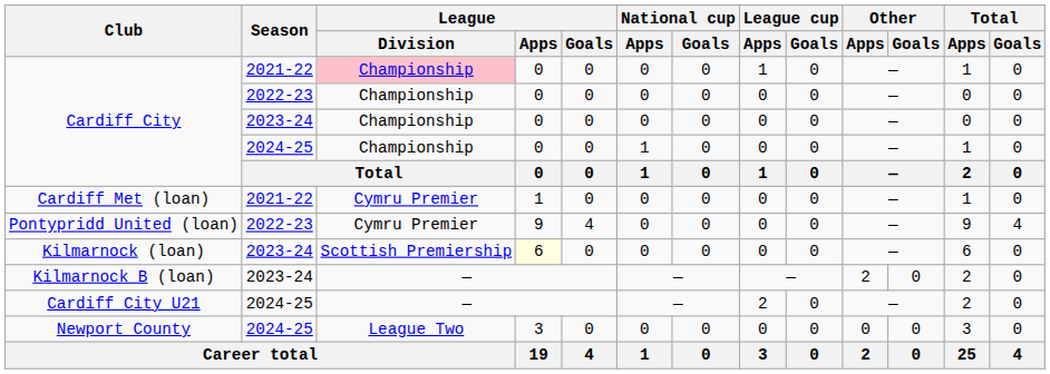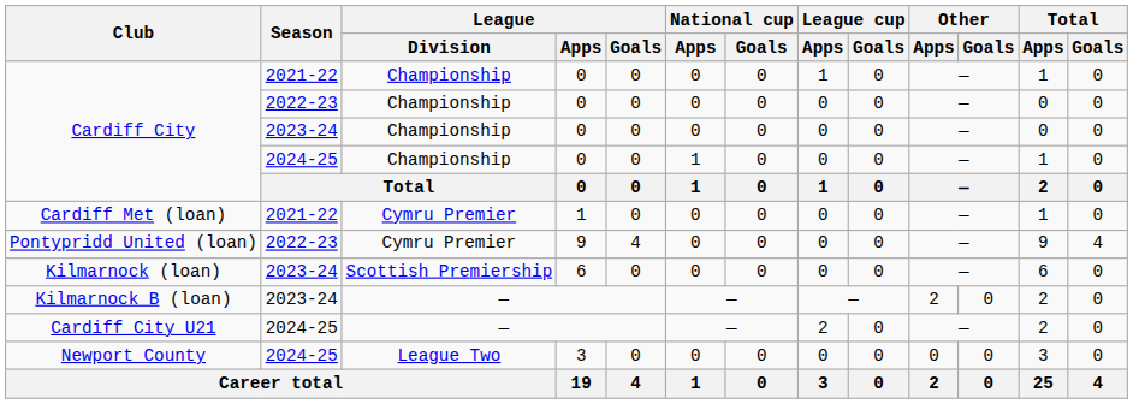Cardiff City / 2021-22 | League / Division: pink background -> no background
Kilmarnock (loan) | League / Apps: lightyellow background -> no background
